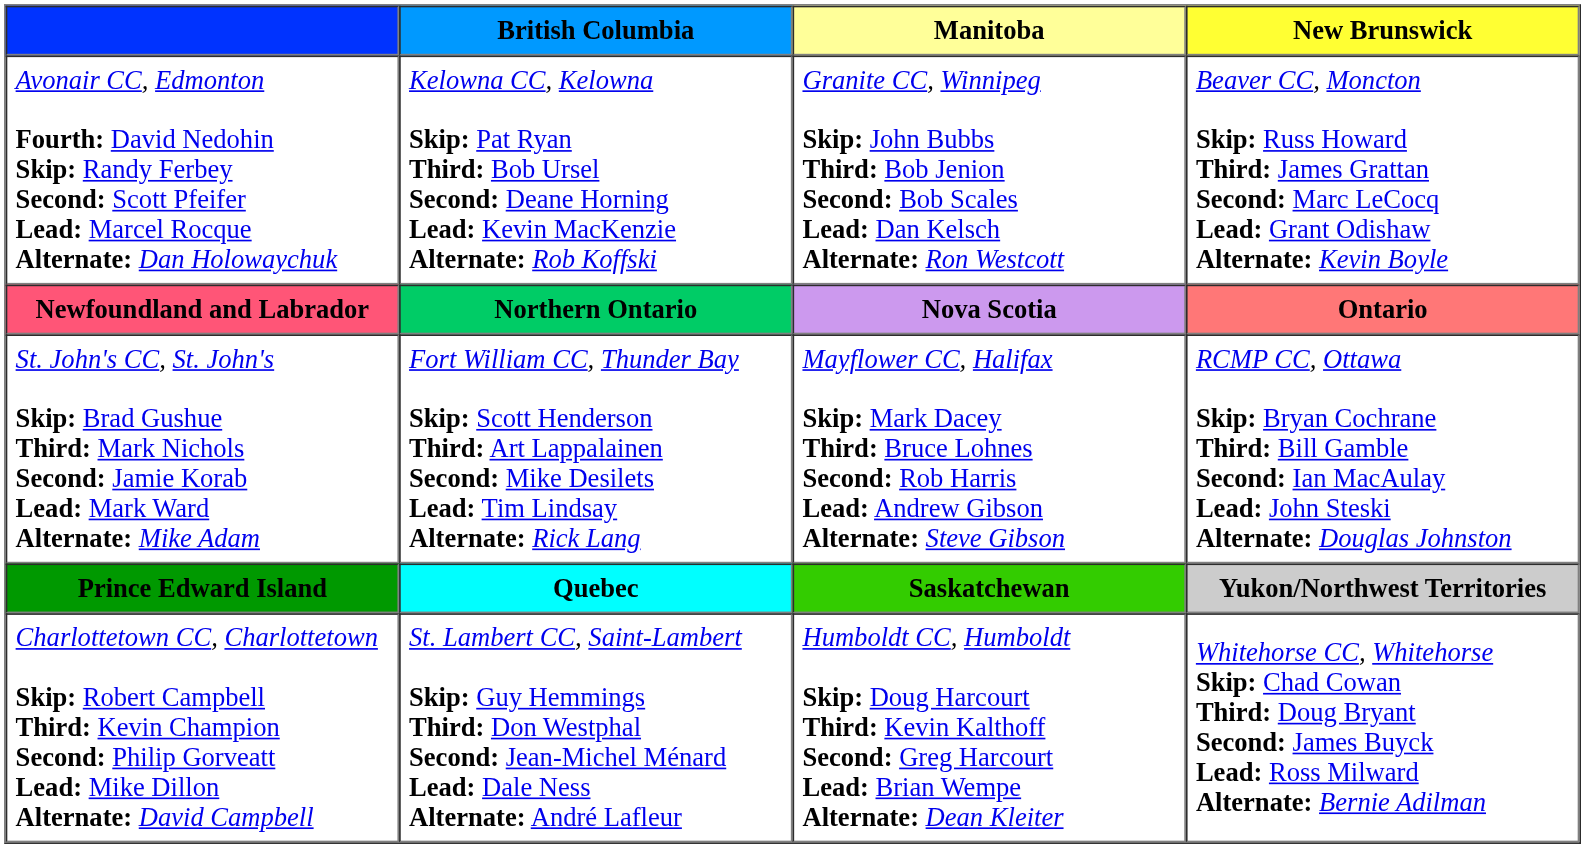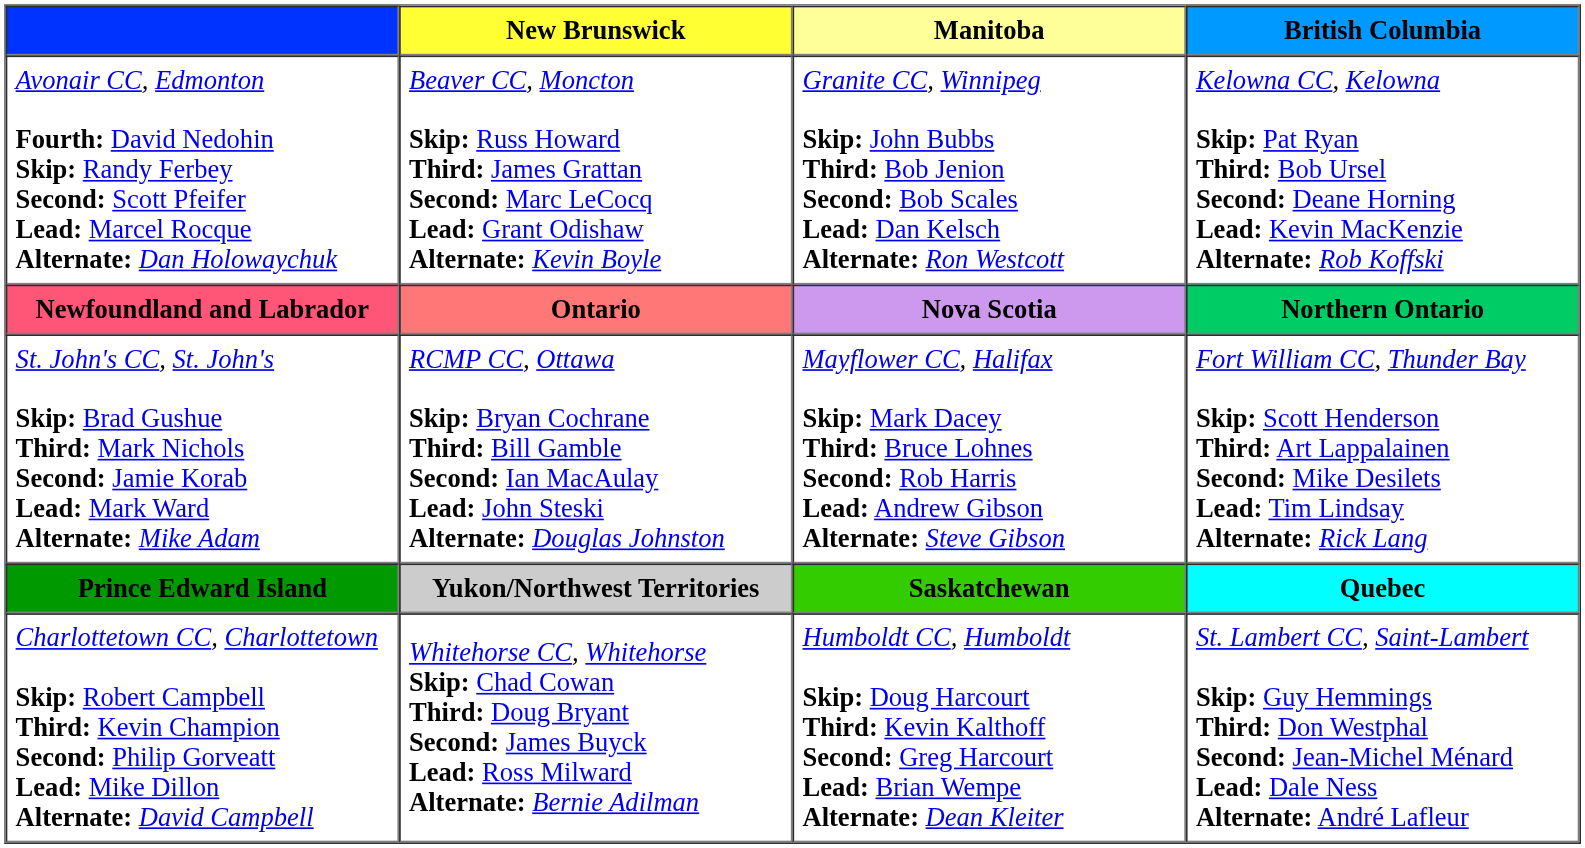columns swapped: British Columbia <-> New Brunswick
